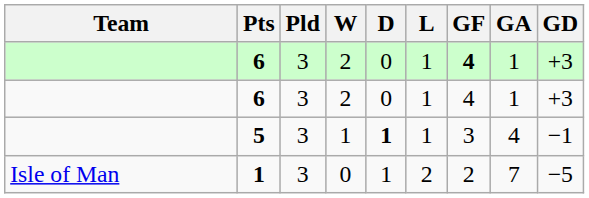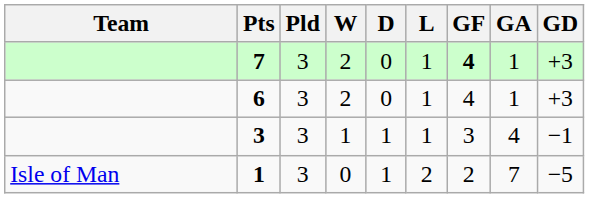row 2 | Pts: 6 -> 7
row 4 | Pts: 5 -> 3
row 4 | D: bold -> normal
